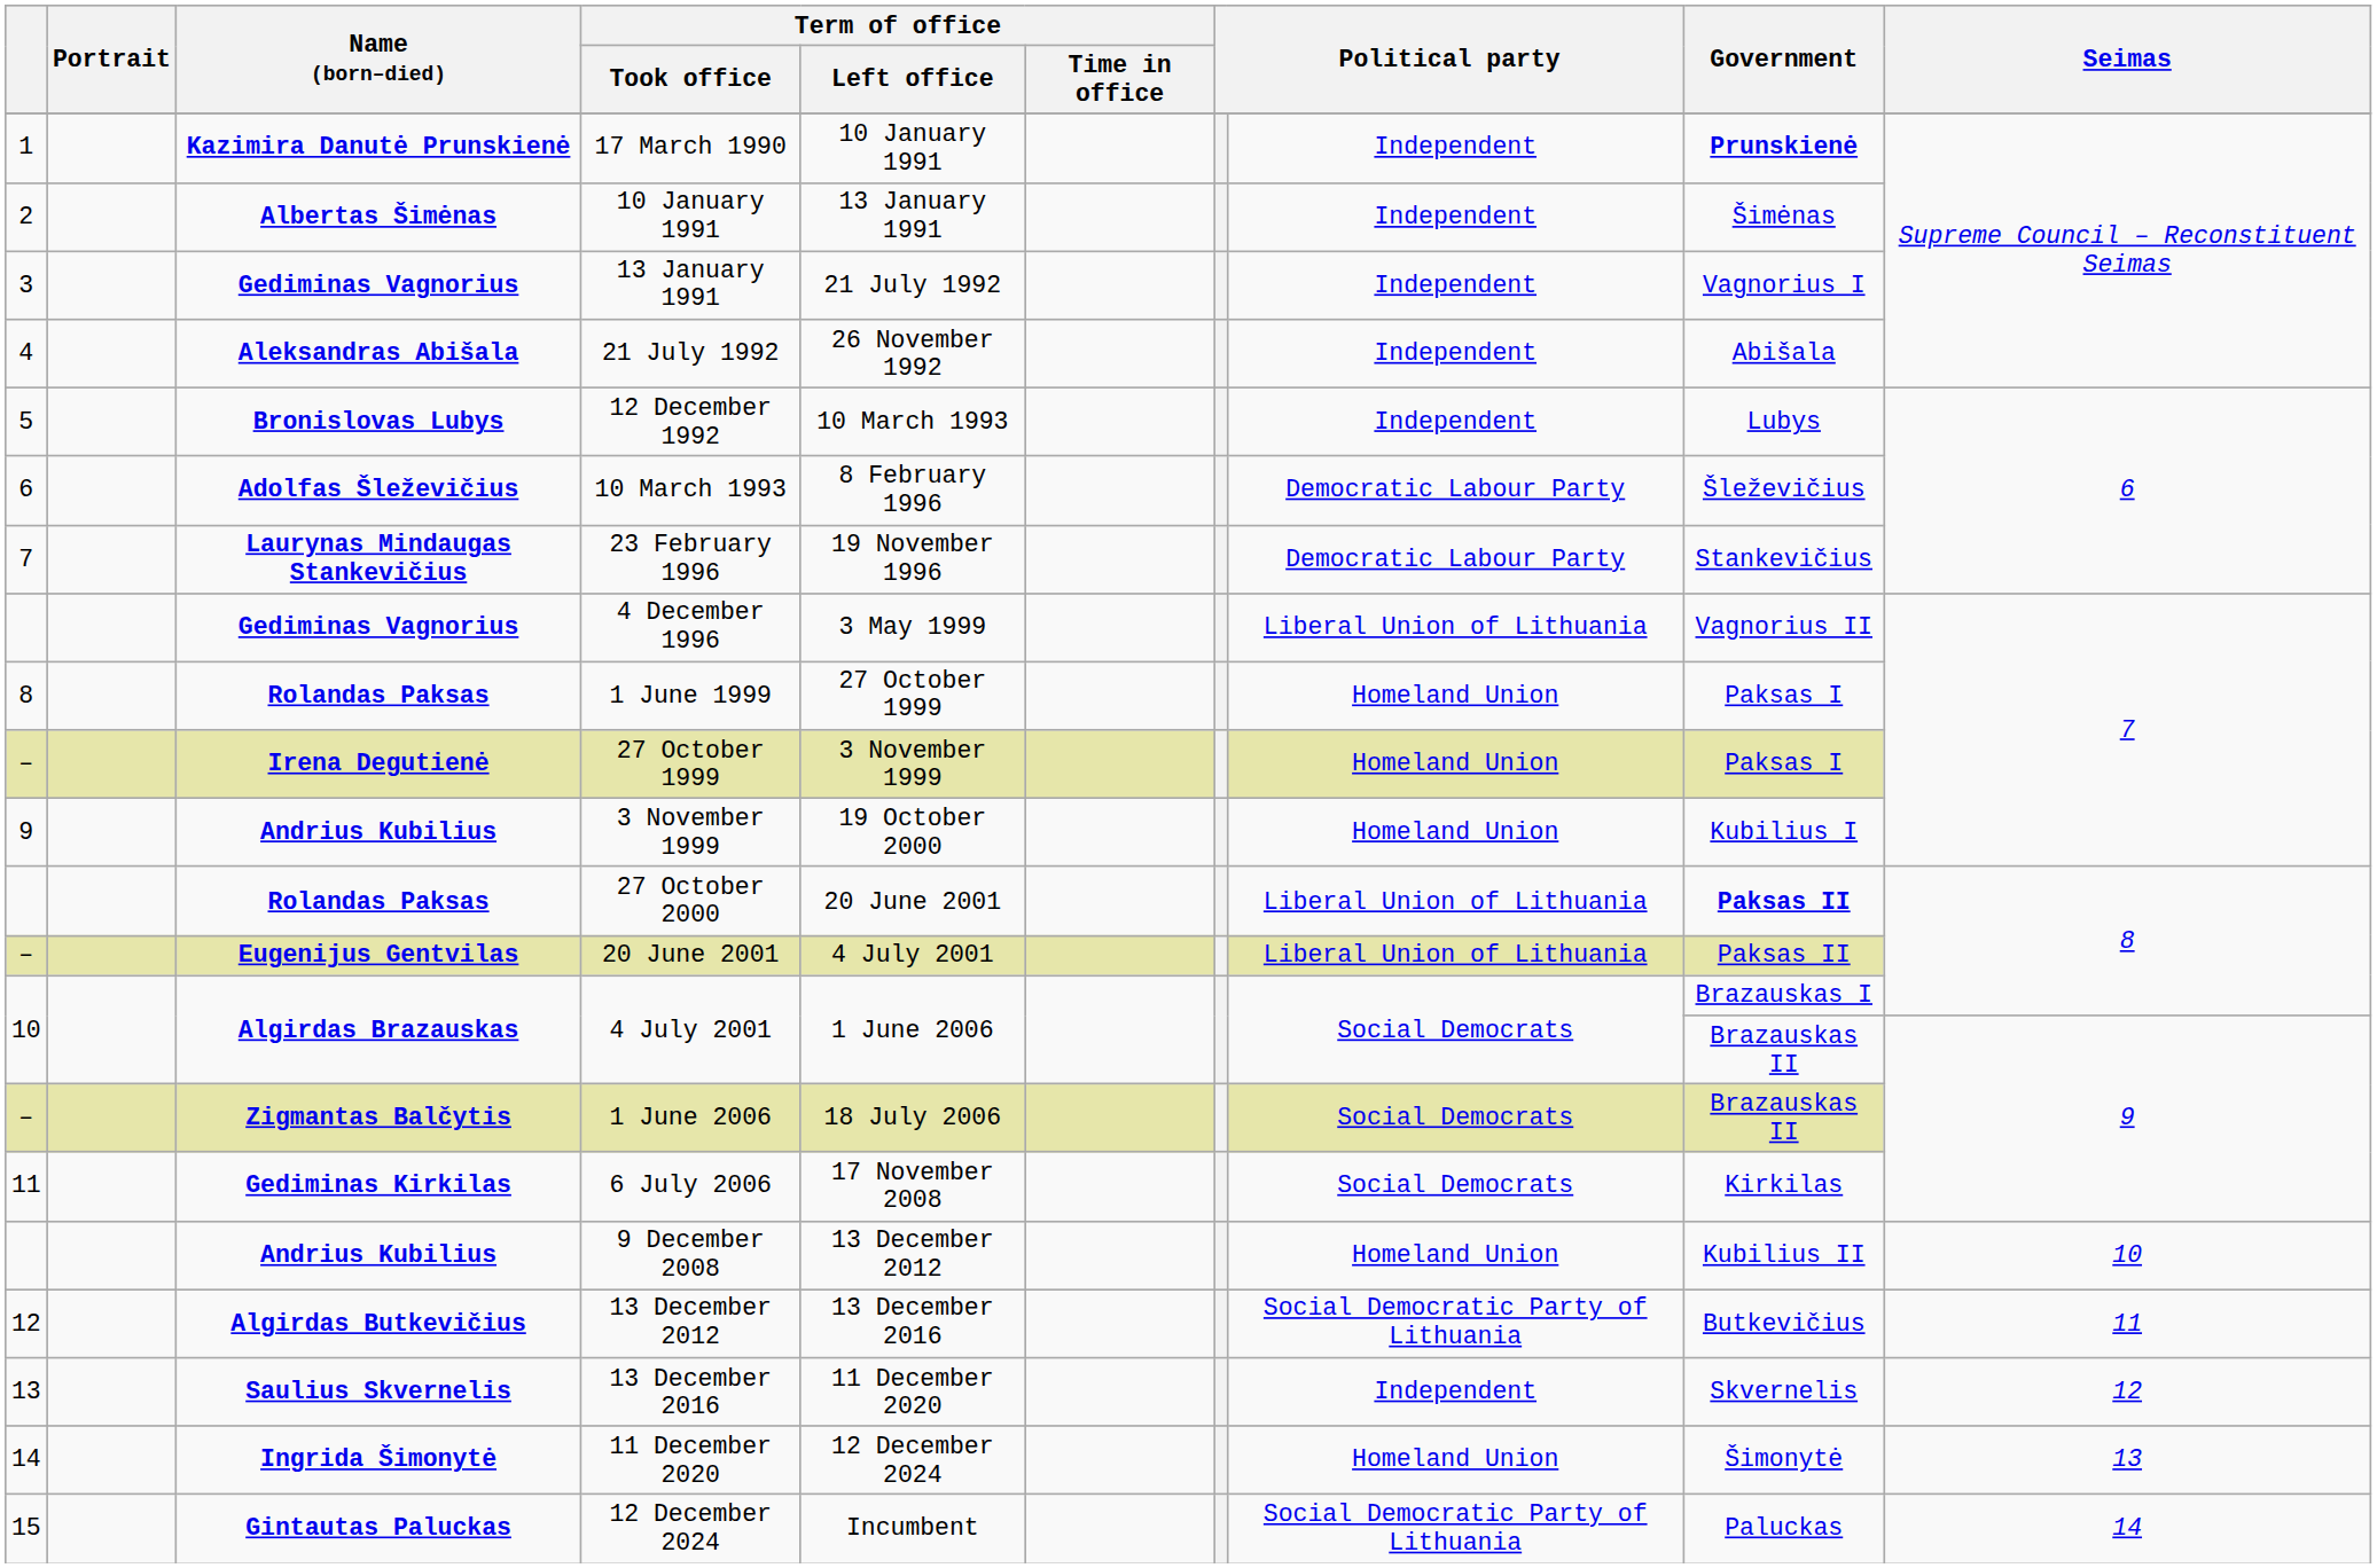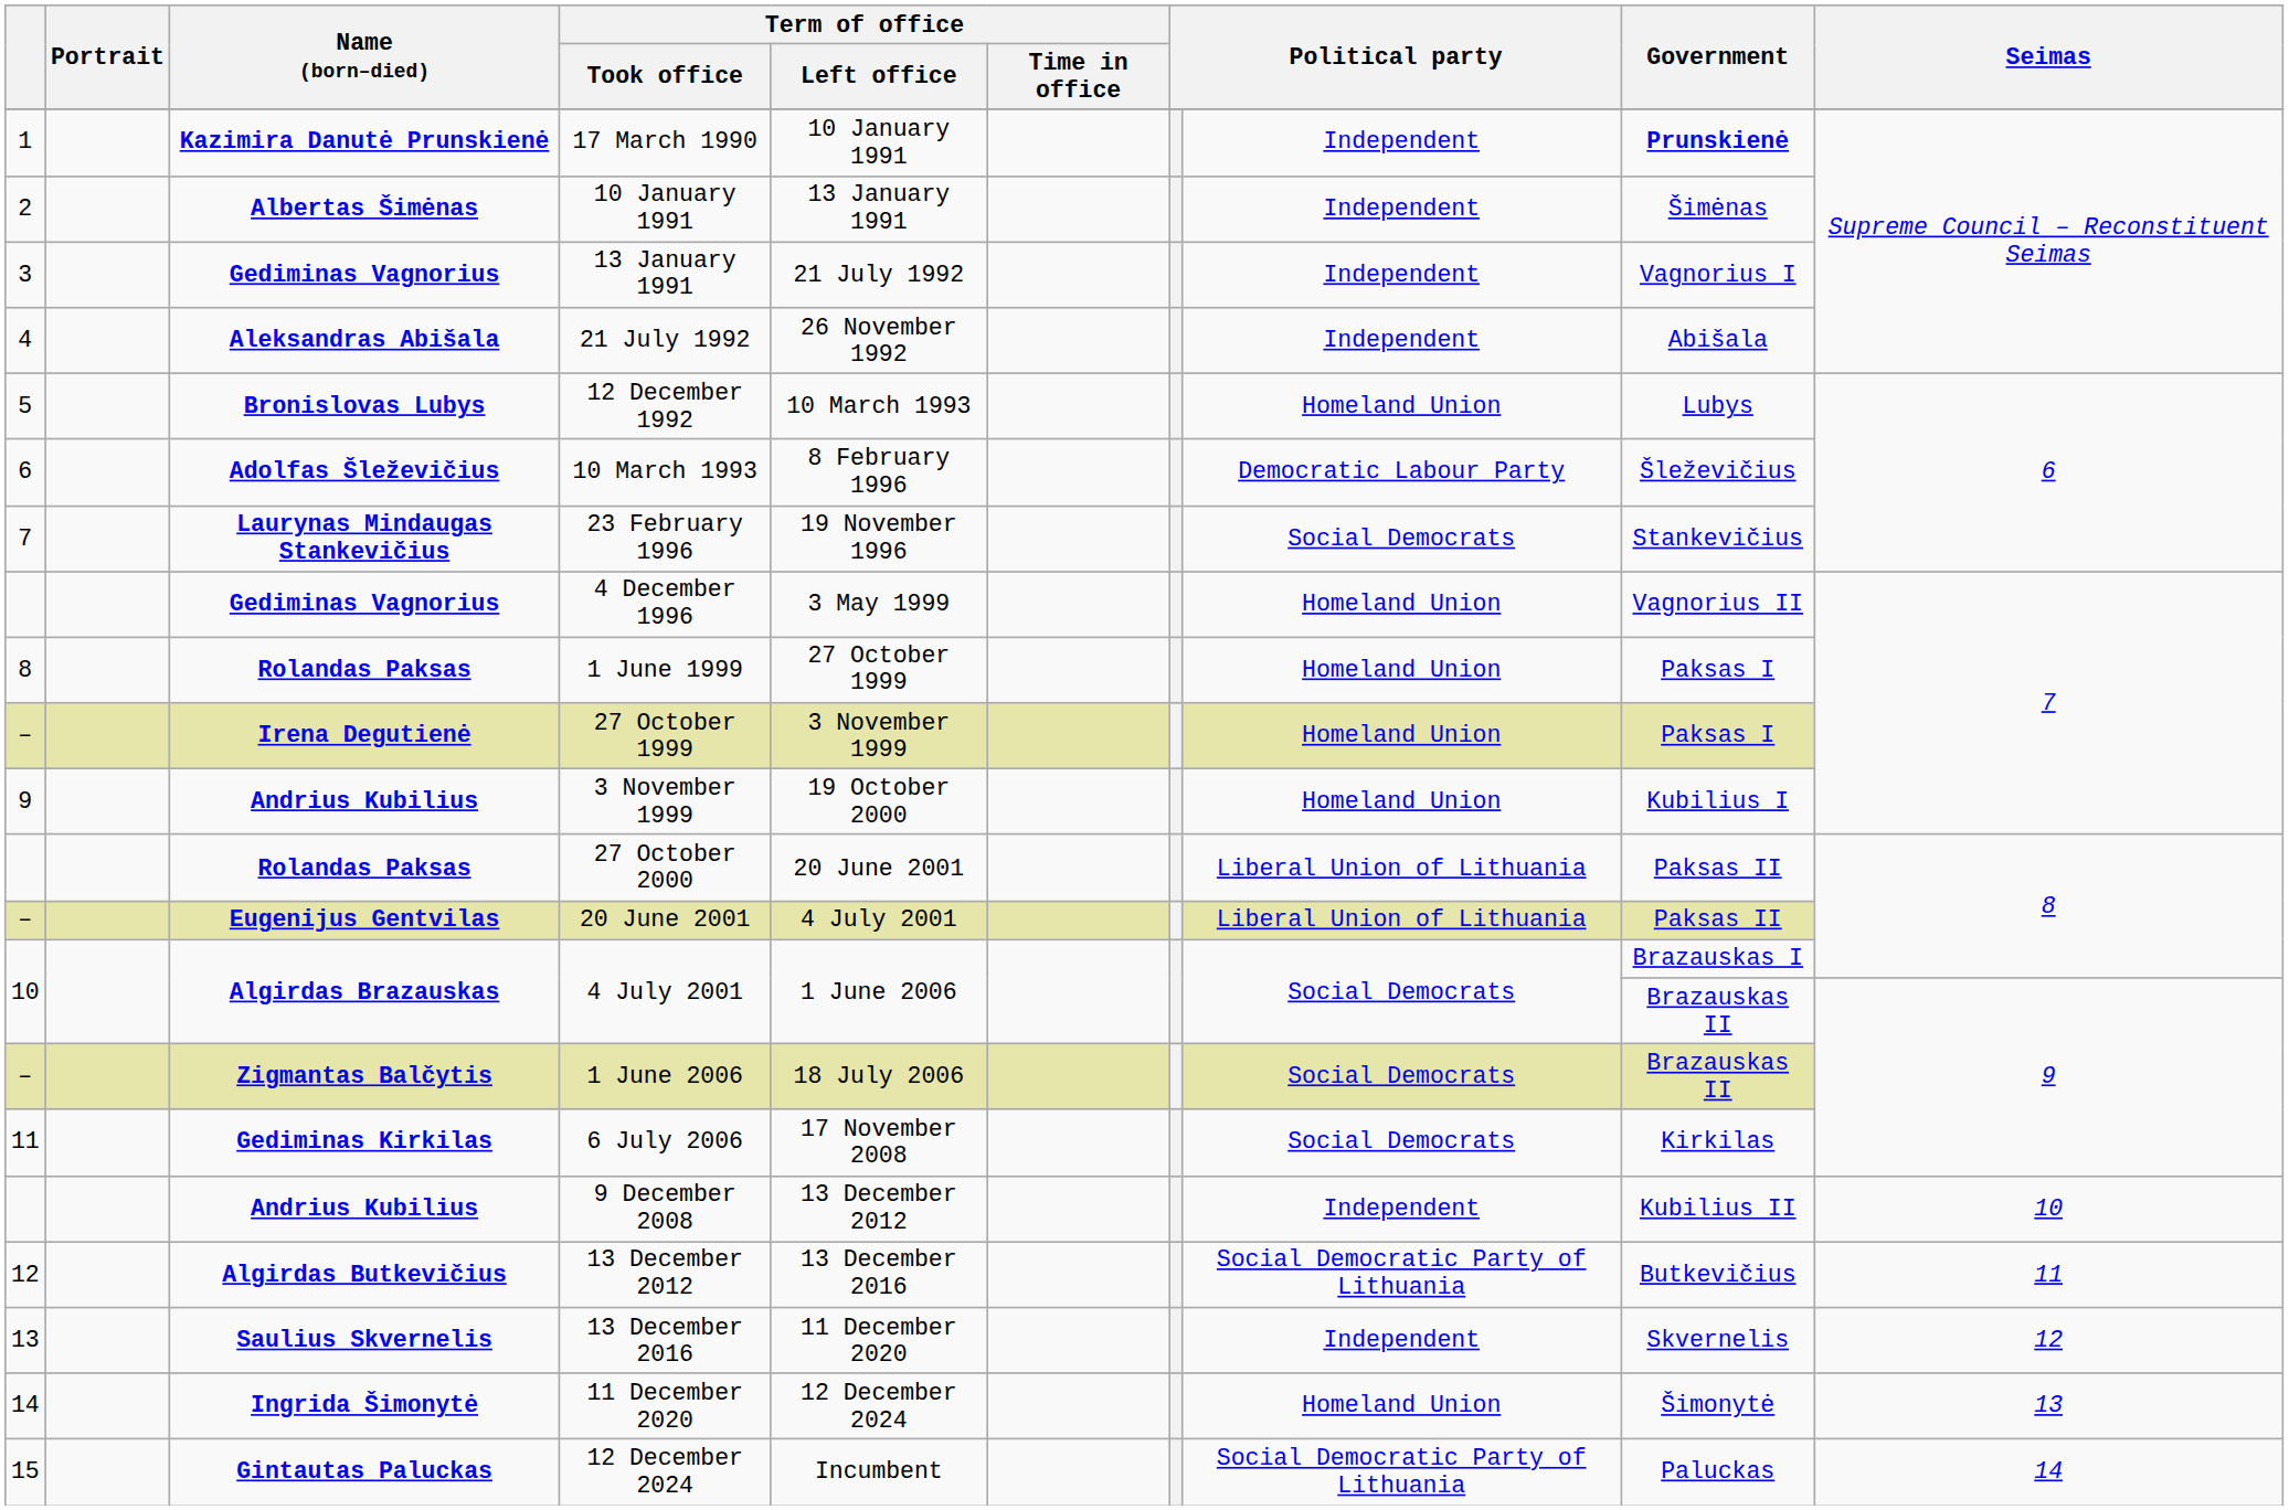12 December 1992 | column 8: Independent -> Homeland Union
23 February 1996 | column 8: Democratic Labour Party -> Social Democrats
4 December 1996 | column 8: Liberal Union of Lithuania -> Homeland Union
27 October 2000 | Government: bold -> normal
9 December 2008 | column 8: Homeland Union -> Independent
